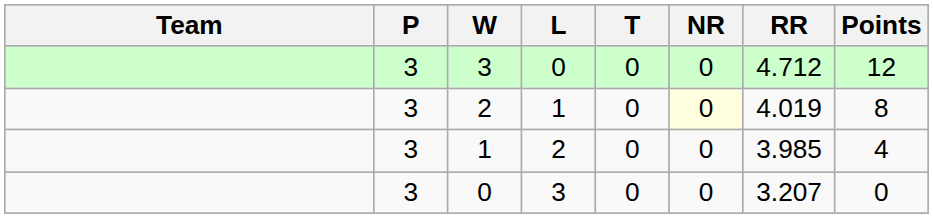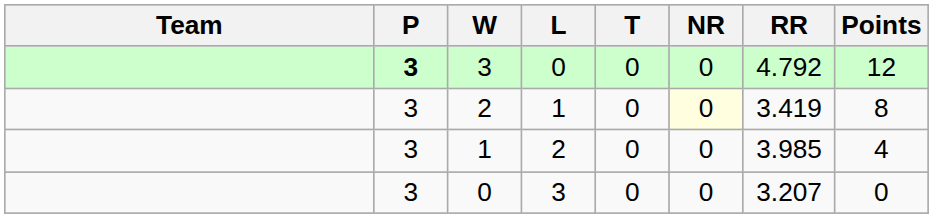row 2 | P: normal -> bold
row 2 | RR: 4.712 -> 4.792
row 3 | RR: 4.019 -> 3.419
